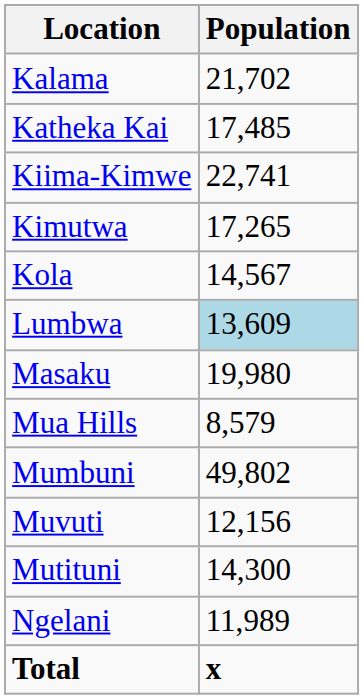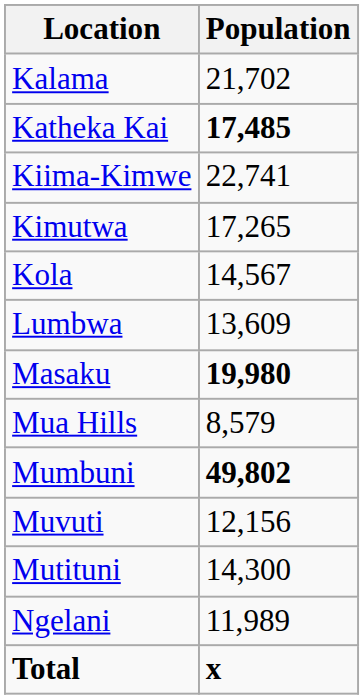Katheka Kai | Population: normal -> bold
Lumbwa | Population: lightblue background -> no background
Masaku | Population: normal -> bold
Mumbuni | Population: normal -> bold
